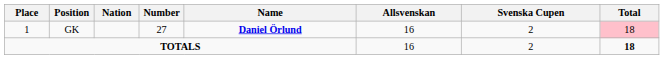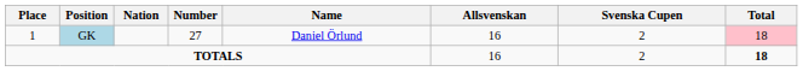1 | Position: no background -> lightblue background
1 | Name: bold -> normal
